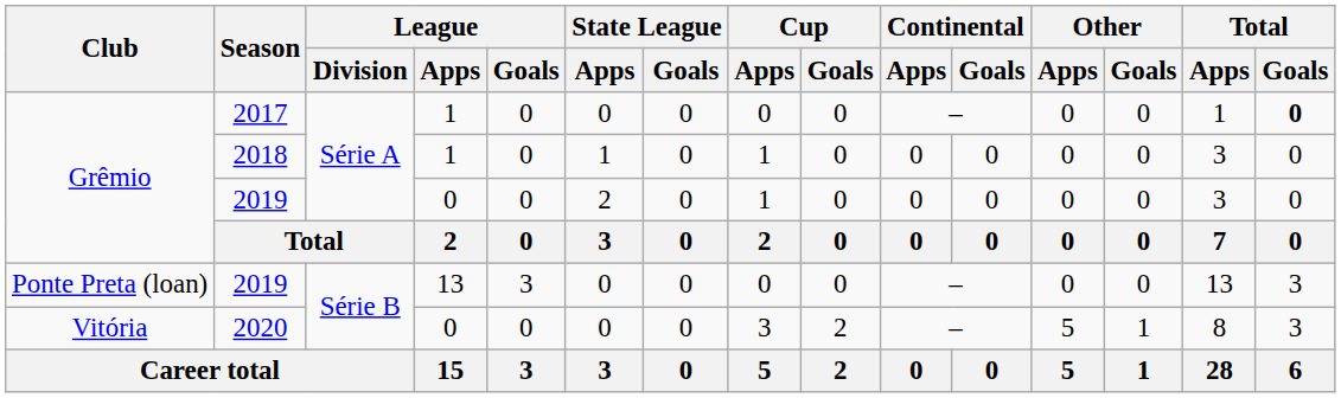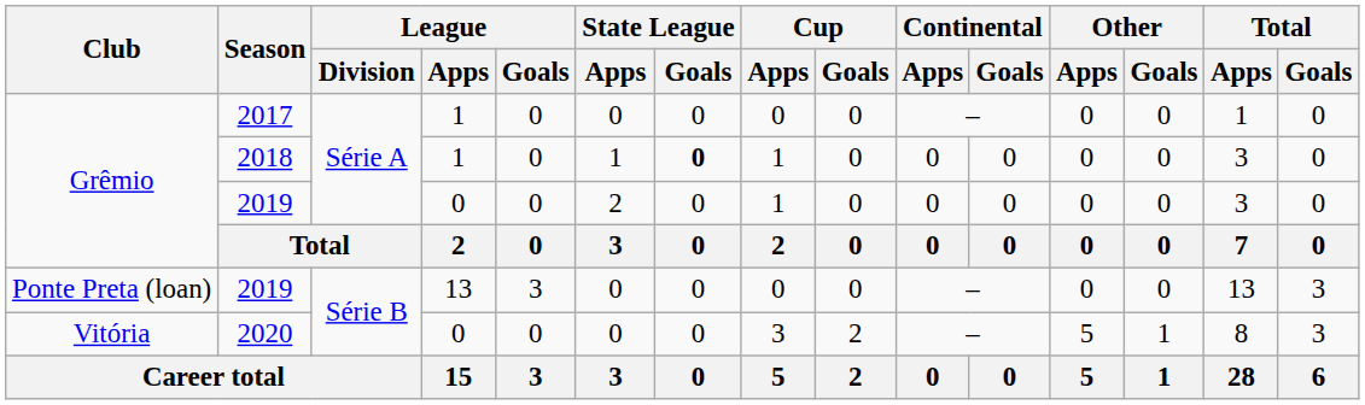2017 | Total / Goals: bold -> normal
2018 | State League / Goals: normal -> bold
